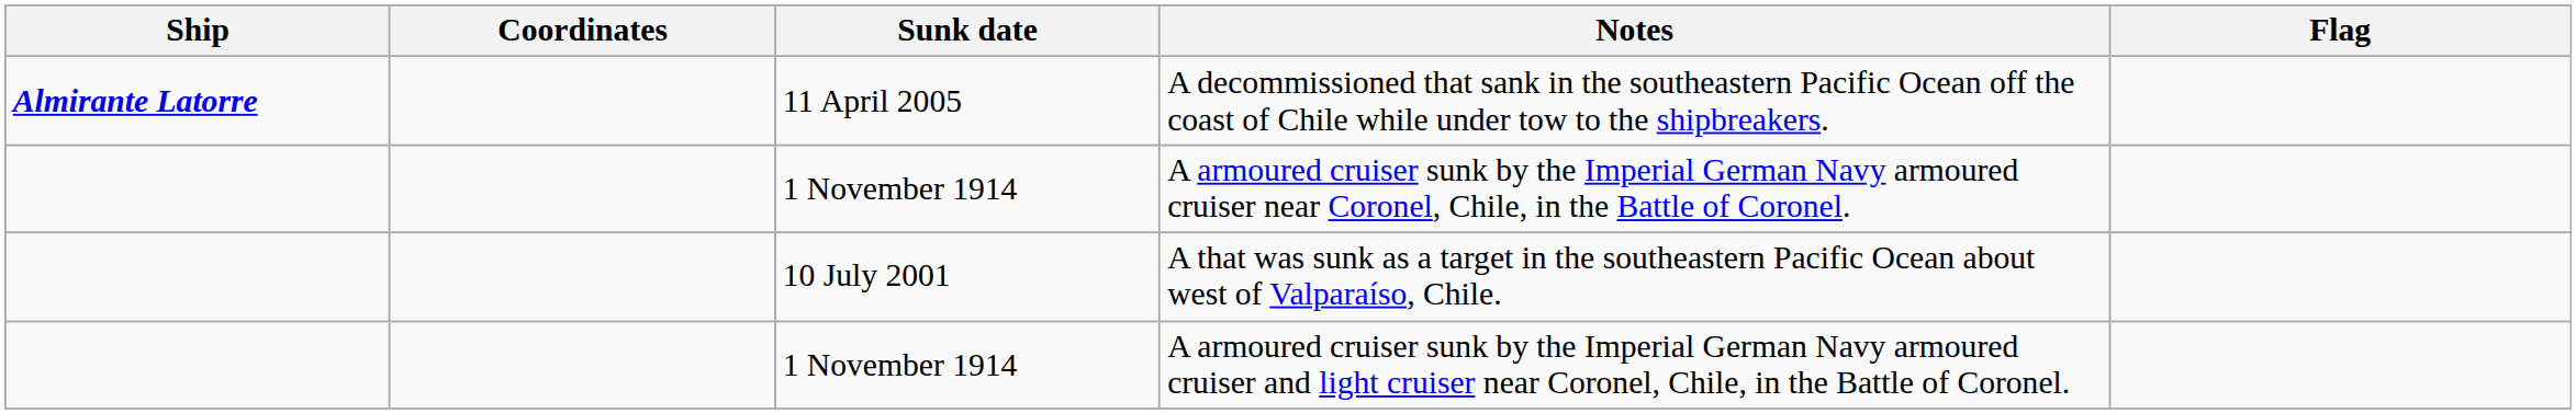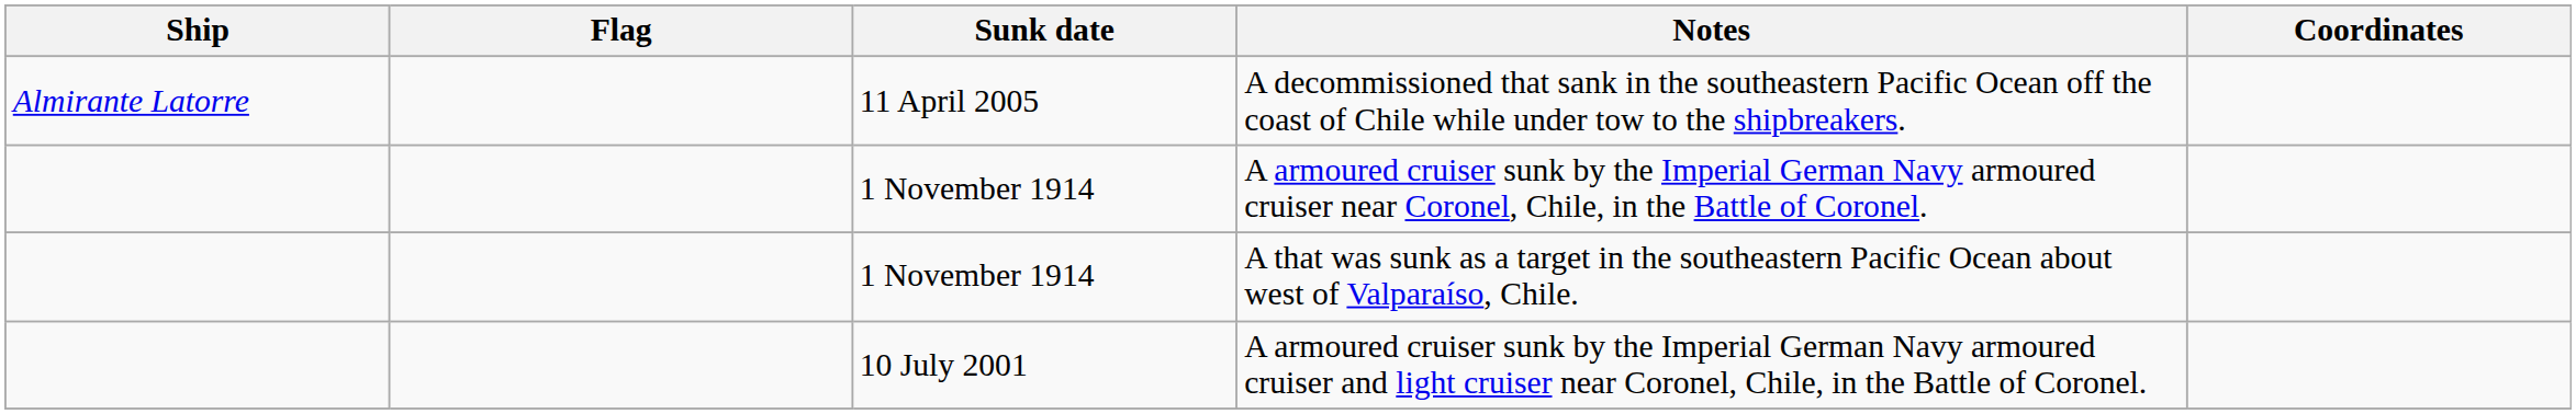columns swapped: Flag <-> Coordinates
row 2 | Ship: bold -> normal
row 4 | Sunk date: 10 July 2001 -> 1 November 1914
row 5 | Sunk date: 1 November 1914 -> 10 July 2001
